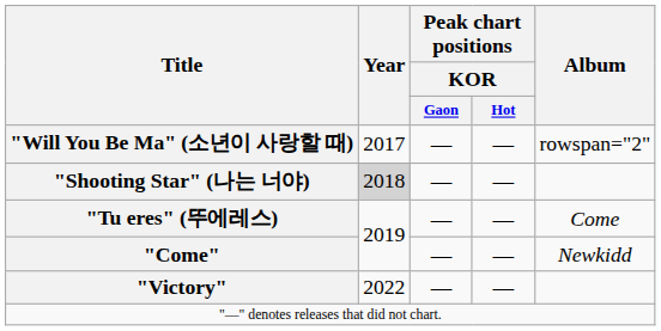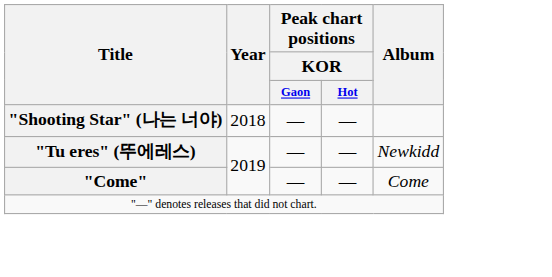- row: "Will You Be Ma" (소년이 사랑할 때) | 2017 | — | — | rowspan="2"
"Shooting Star" (나는 너야) | Year: lightgrey background -> no background
"Tu eres" (뚜에레스) | Album: Come -> Newkidd
"Come" | Album: Newkidd -> Come
- row: "Victory" | 2022 | — | —
